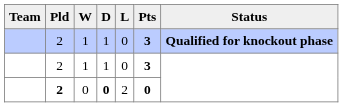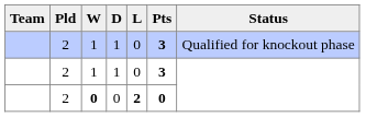row 2 | Status: bold -> normal
row 4 | Pld: bold -> normal
row 4 | W: normal -> bold
row 4 | D: bold -> normal
row 4 | L: normal -> bold
